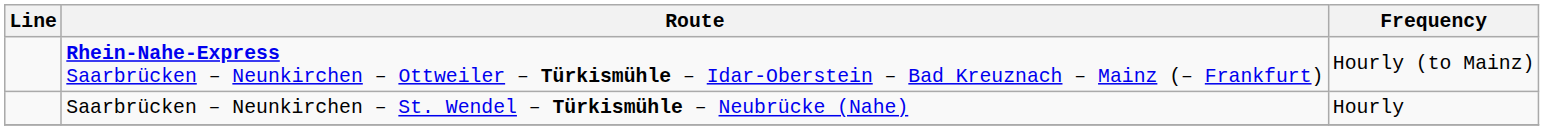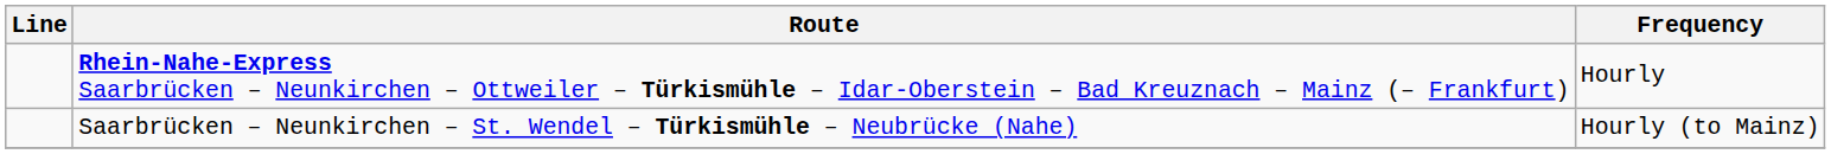row 2 | Frequency: Hourly (to Mainz) -> Hourly
row 3 | Frequency: Hourly -> Hourly (to Mainz)
